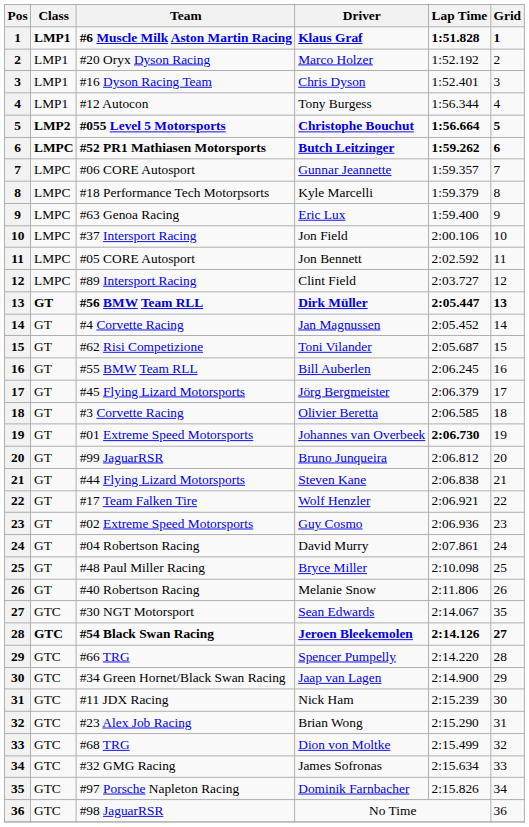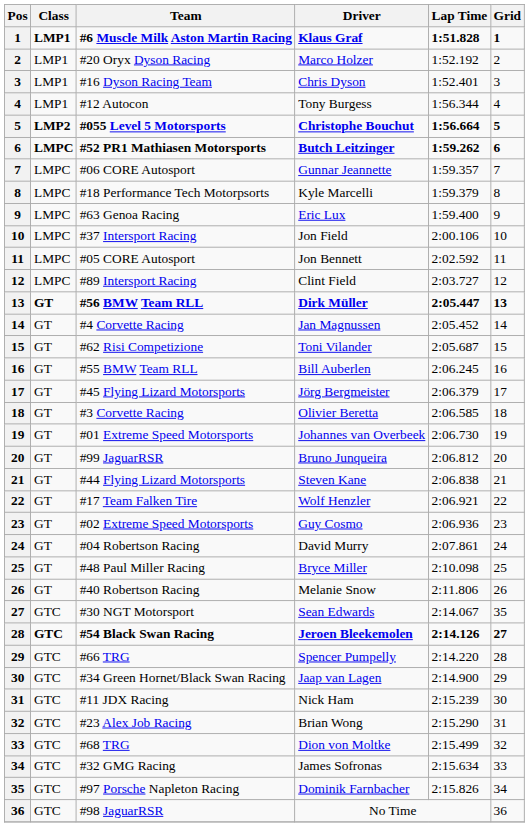#01 Extreme Speed Motorsports | Lap Time: bold -> normal
